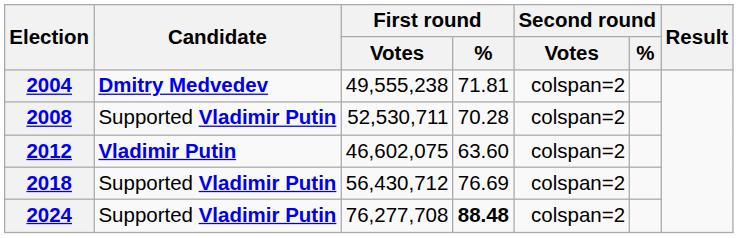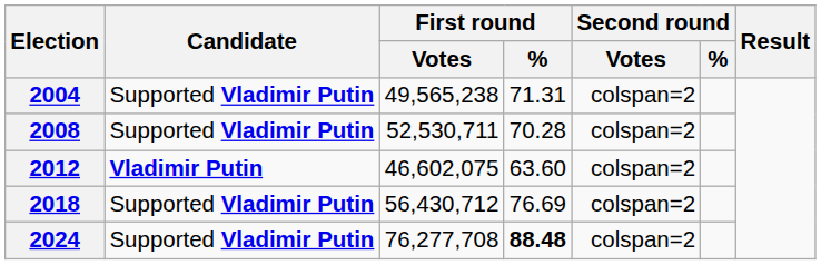2004 | Candidate: Dmitry Medvedev -> Supported Vladimir Putin
2004 | First round / Votes: 49,555,238 -> 49,565,238
2004 | First round / %: 71.81 -> 71.31
